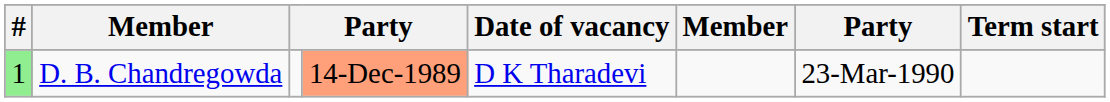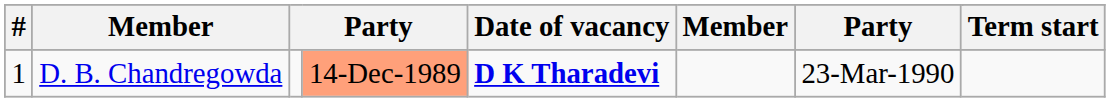D. B. Chandregowda | #: lightgreen background -> no background
D. B. Chandregowda | Date of vacancy: normal -> bold
